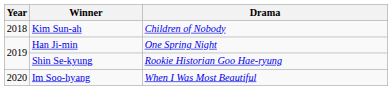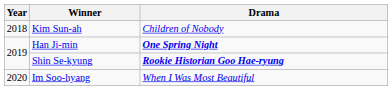Han Ji-min | Drama: normal -> bold
Shin Se-kyung | Drama: normal -> bold
